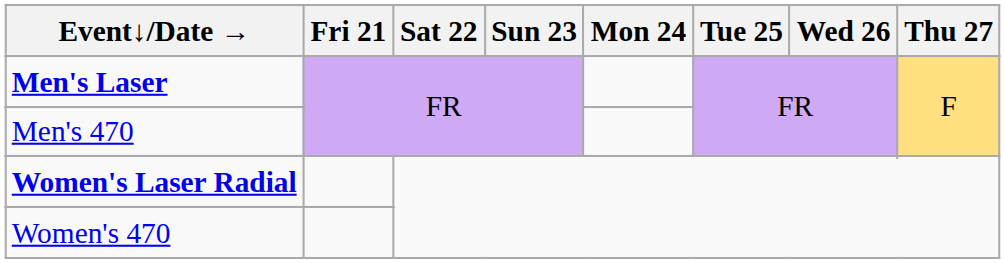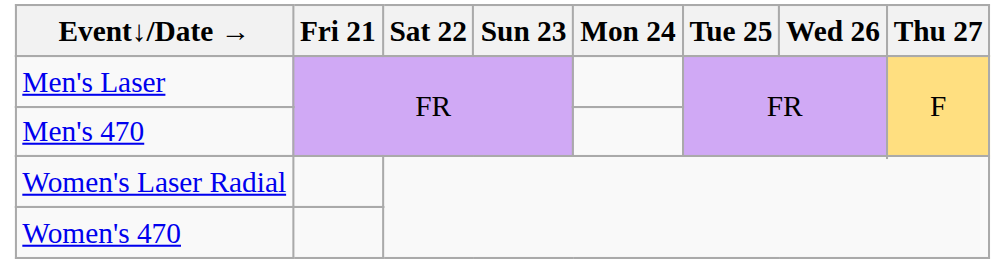Men's Laser | Event↓/Date →: bold -> normal
Women's Laser Radial | Event↓/Date →: bold -> normal
